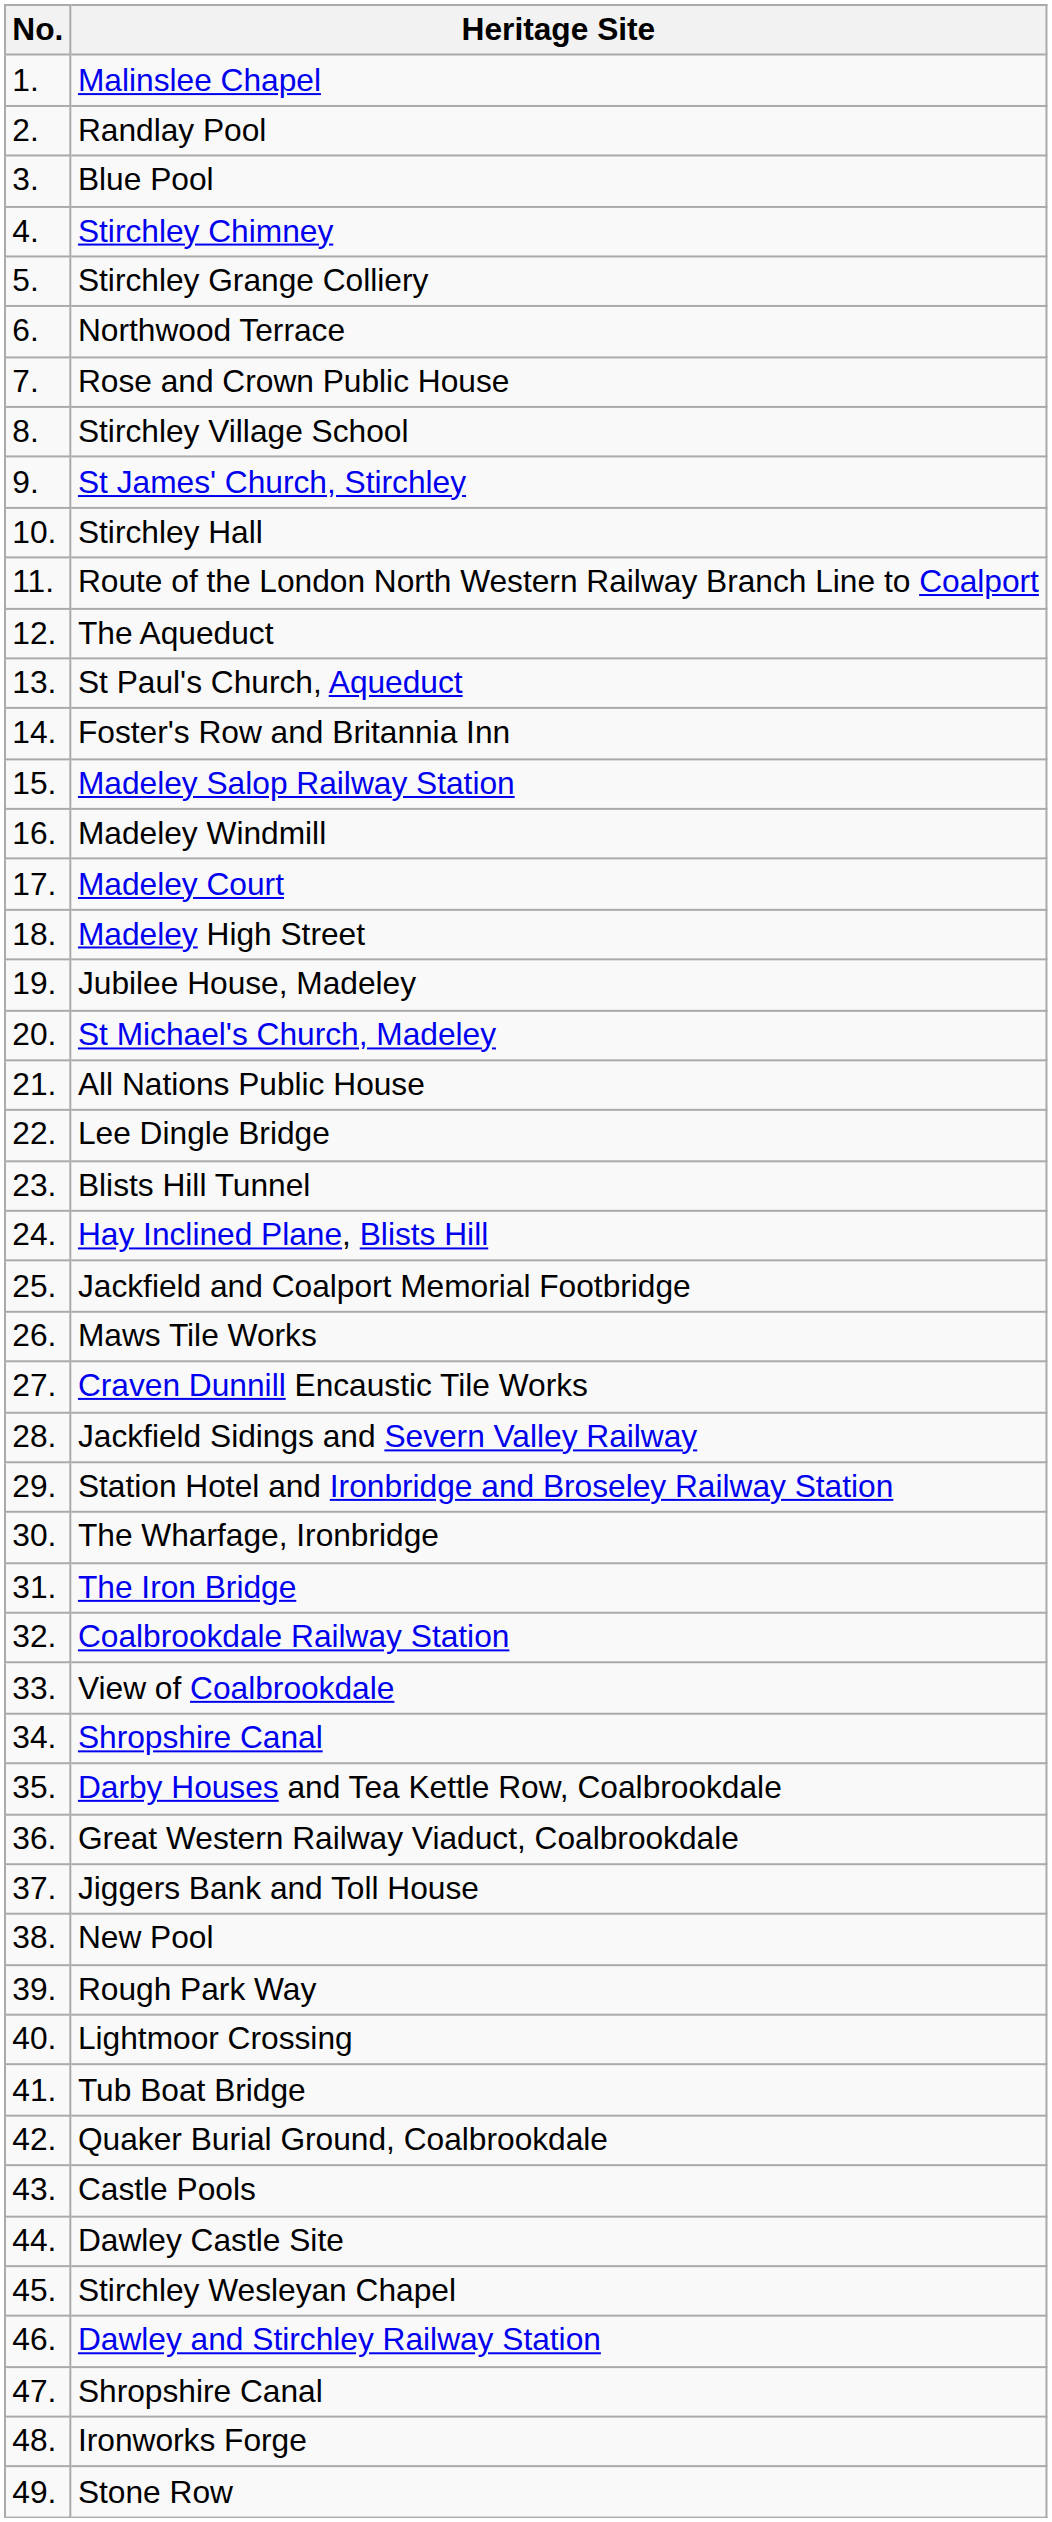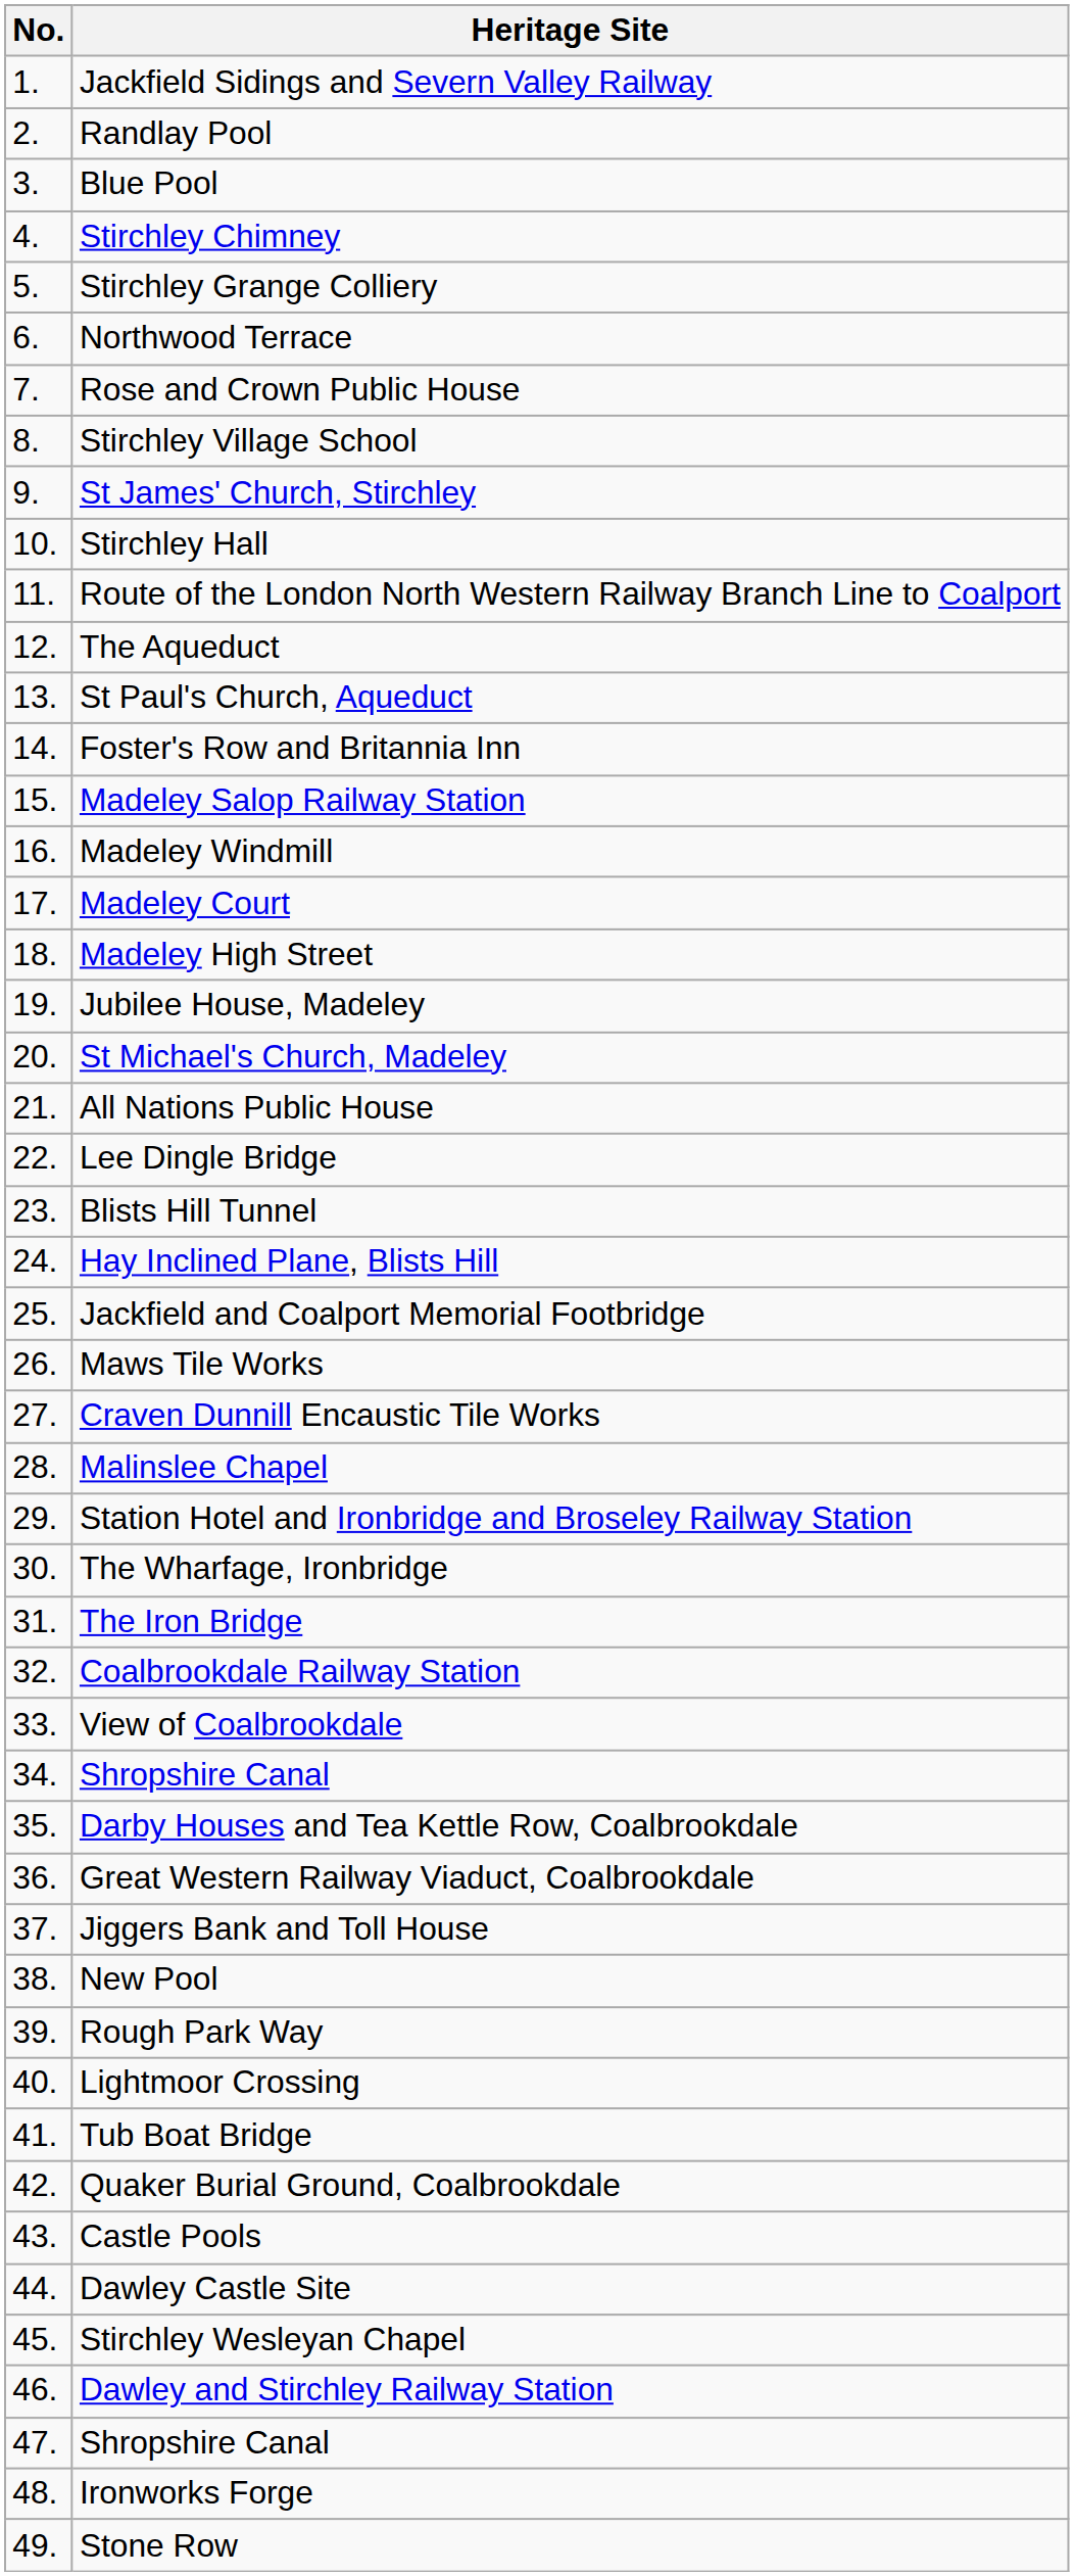row 2 | Heritage Site: Malinslee Chapel -> Jackfield Sidings and Severn Valley Railway
row 29 | Heritage Site: Jackfield Sidings and Severn Valley Railway -> Malinslee Chapel
